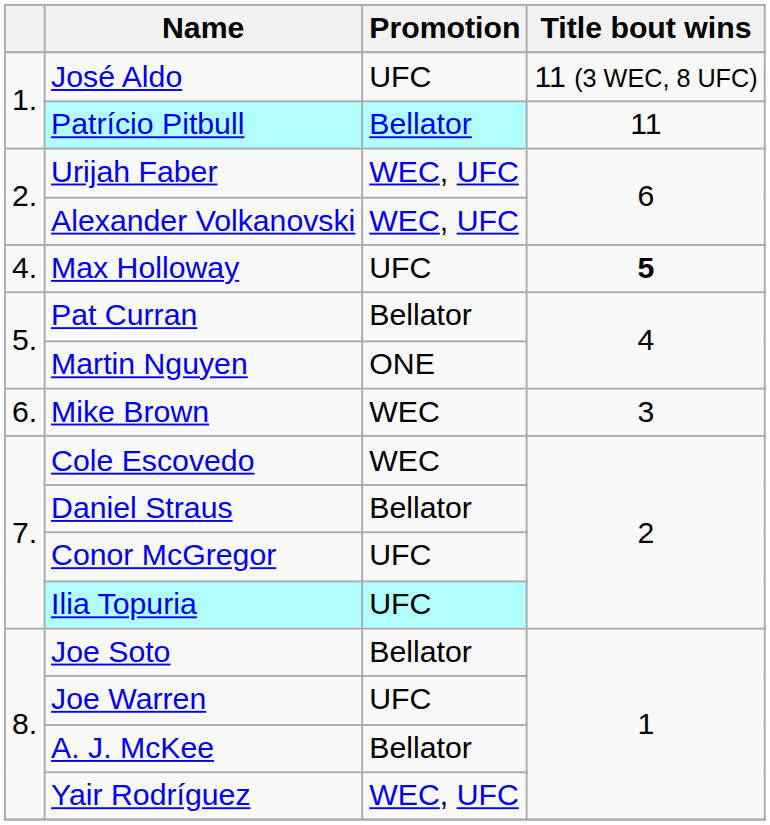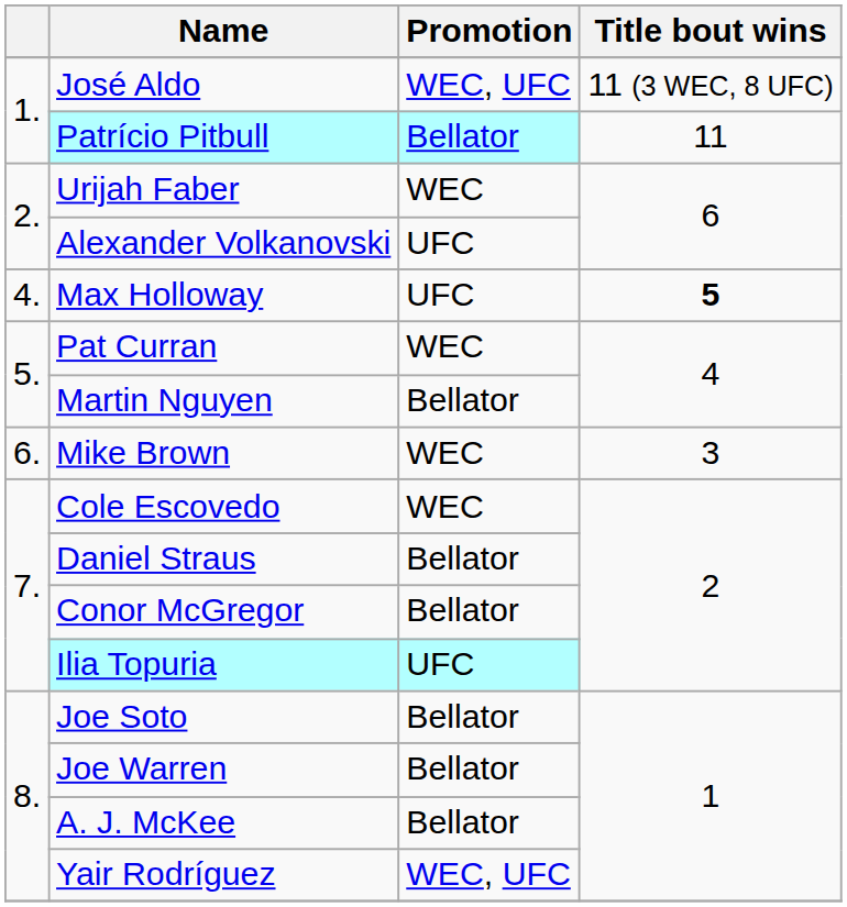José Aldo | Promotion: UFC -> WEC, UFC
Urijah Faber | Promotion: WEC, UFC -> WEC
Alexander Volkanovski | Promotion: WEC, UFC -> UFC
Pat Curran | Promotion: Bellator -> WEC
Martin Nguyen | Promotion: ONE -> Bellator
Conor McGregor | Promotion: UFC -> Bellator
Joe Warren | Promotion: UFC -> Bellator
